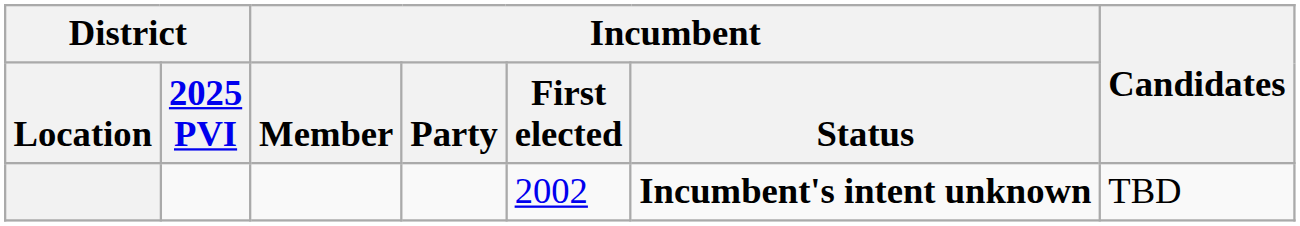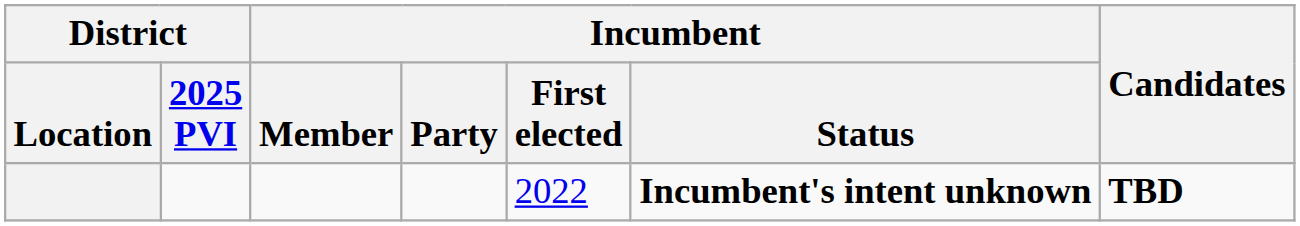row 3 | Incumbent / First elected: 2002 -> 2022
row 3 | Candidates: normal -> bold
